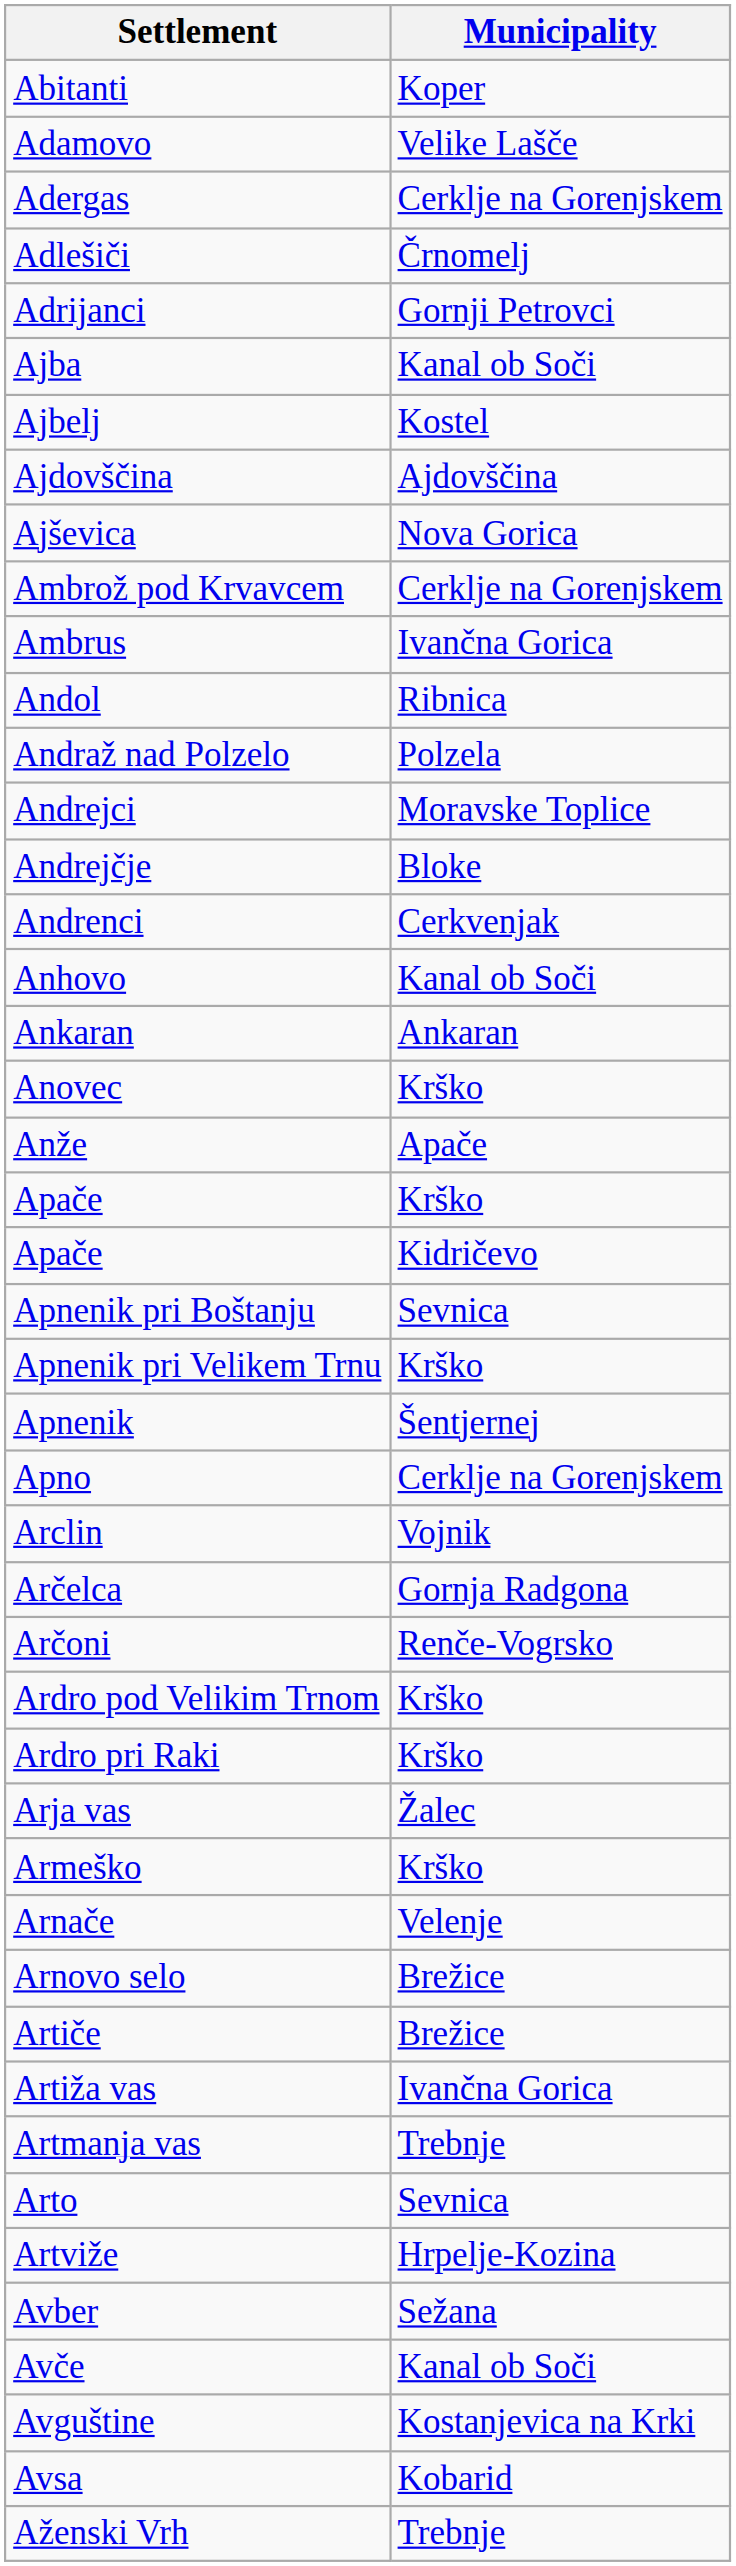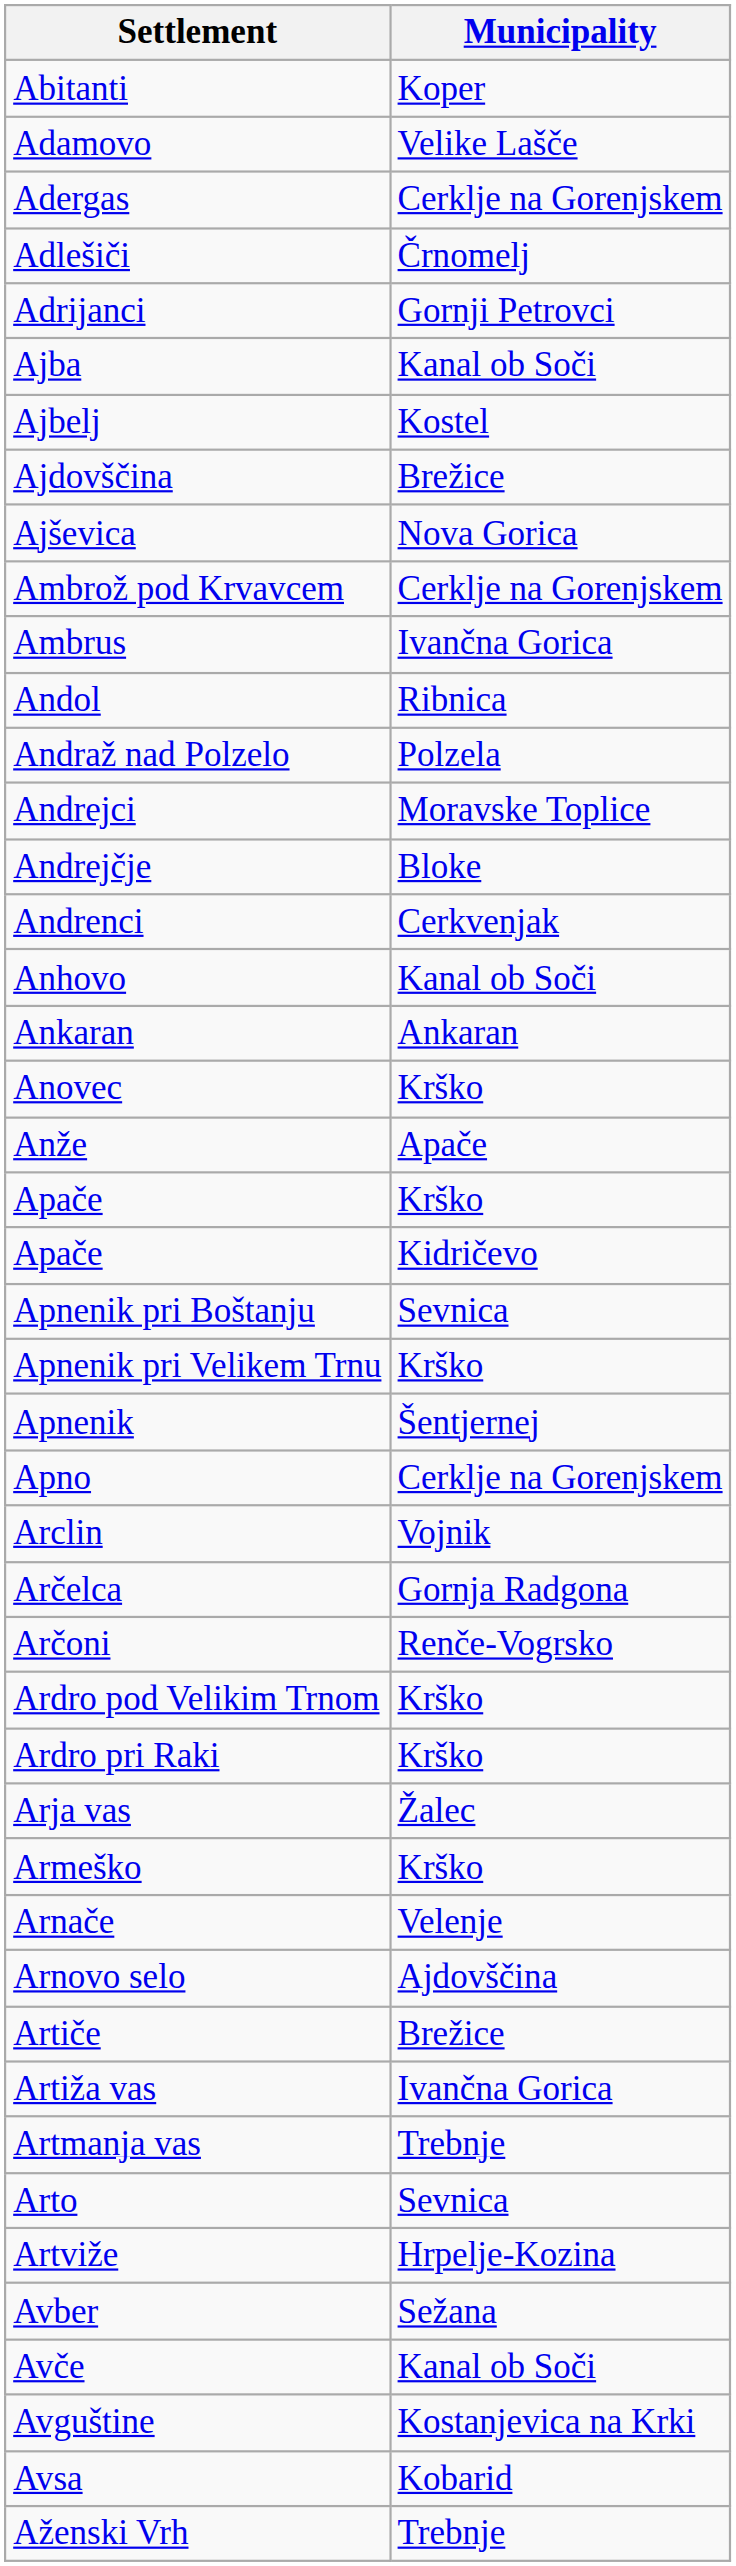row 9 | Municipality: Ajdovščina -> Brežice
row 36 | Municipality: Brežice -> Ajdovščina
